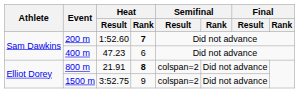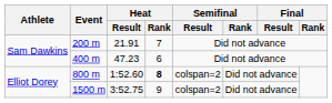200 m | Heat / Result: 1:52.60 -> 21.91
200 m | Heat / Rank: bold -> normal
800 m | Heat / Result: 21.91 -> 1:52.60
